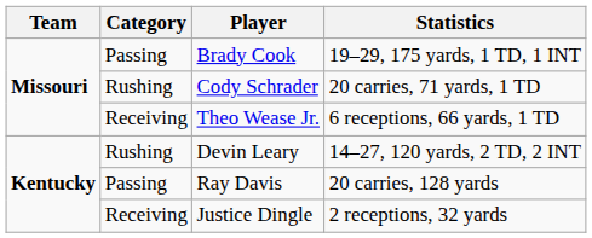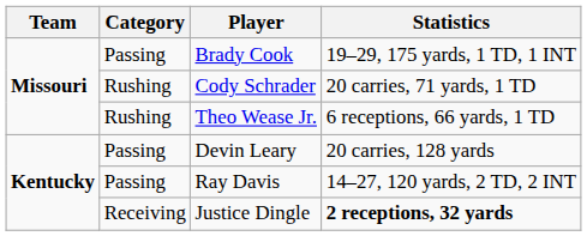Theo Wease Jr. | Category: Receiving -> Rushing
Devin Leary | Category: Rushing -> Passing
Devin Leary | Statistics: 14–27, 120 yards, 2 TD, 2 INT -> 20 carries, 128 yards
Ray Davis | Statistics: 20 carries, 128 yards -> 14–27, 120 yards, 2 TD, 2 INT
Justice Dingle | Statistics: normal -> bold
